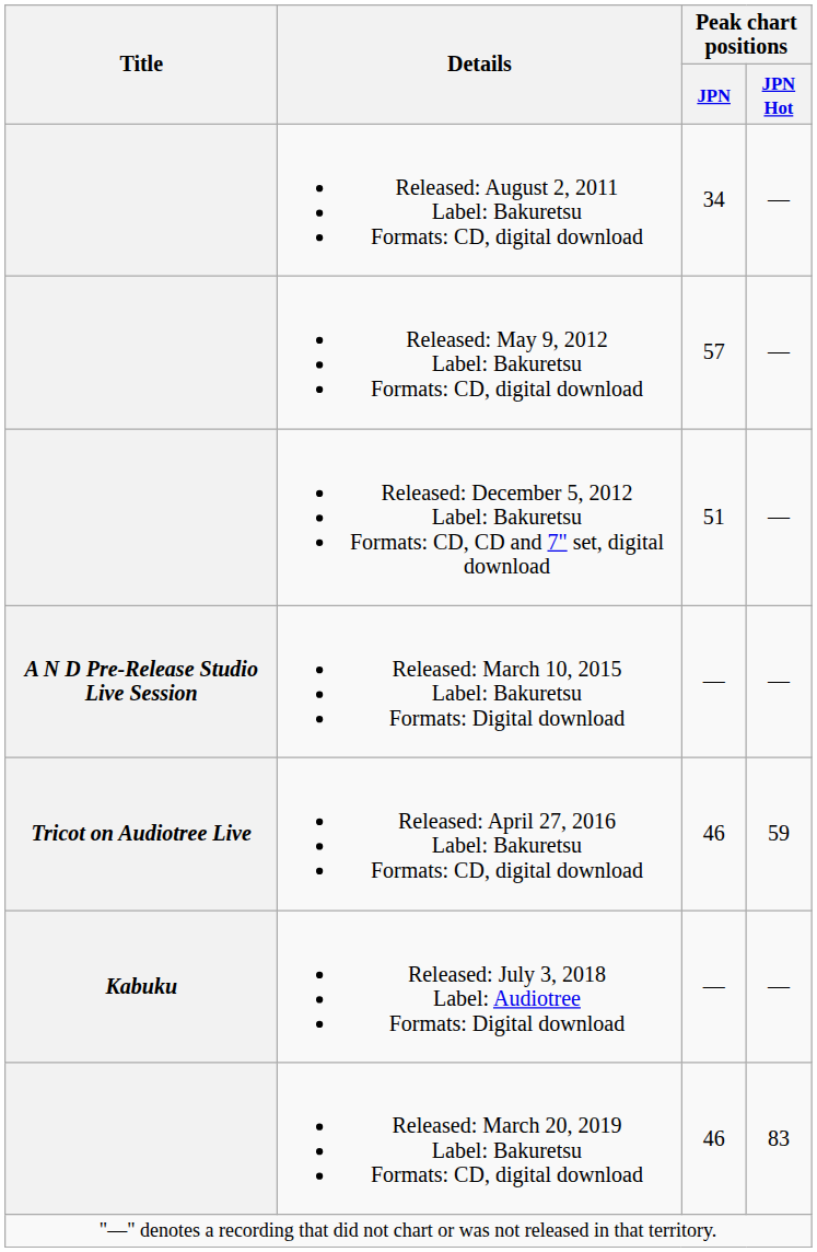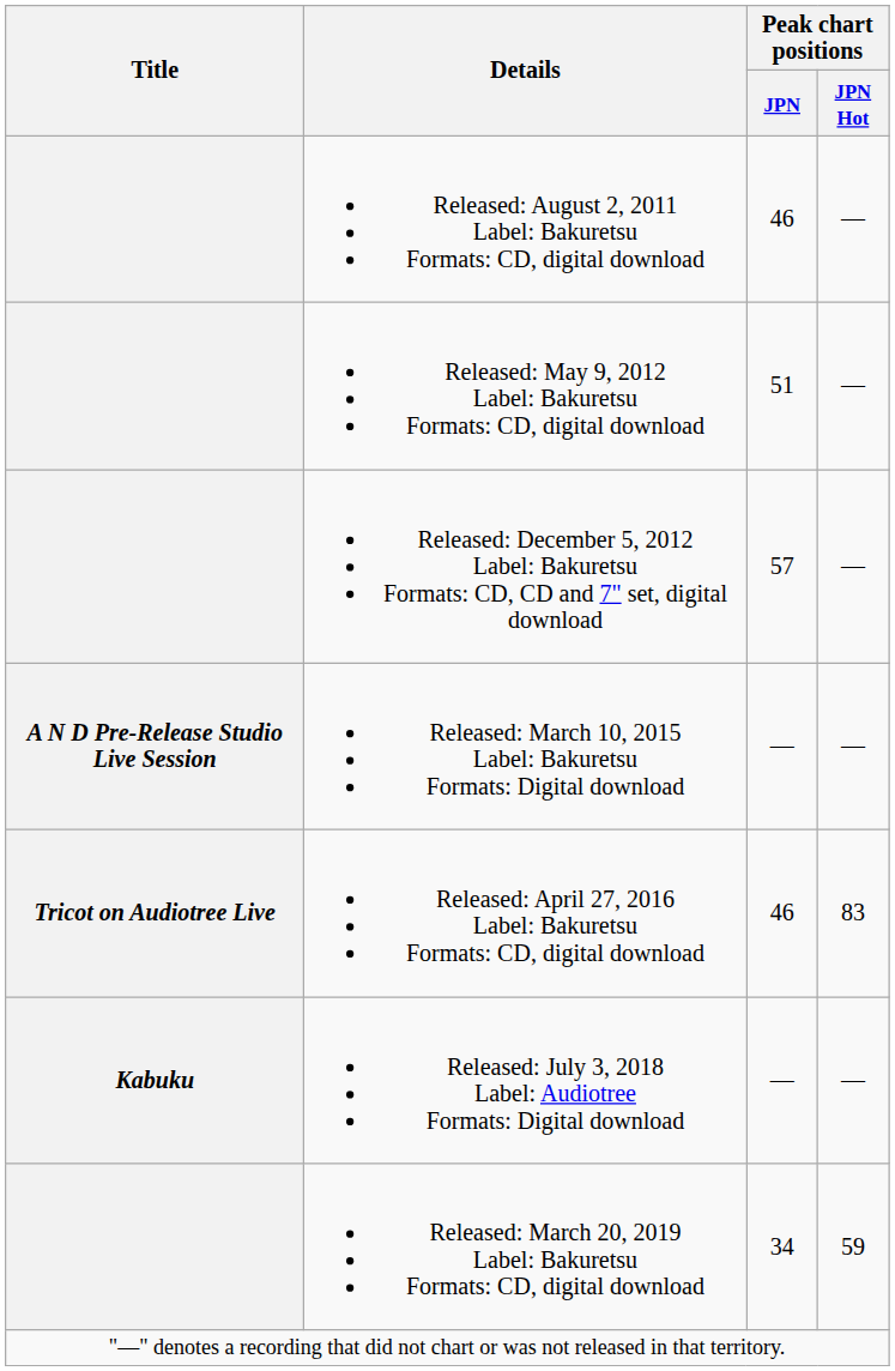row 3 | Peak chart positions / JPN: 34 -> 46
row 4 | Peak chart positions / JPN: 57 -> 51
row 5 | Peak chart positions / JPN: 51 -> 57
row 7 | Peak chart positions / JPN Hot: 59 -> 83
row 9 | Peak chart positions / JPN: 46 -> 34
row 9 | Peak chart positions / JPN Hot: 83 -> 59
